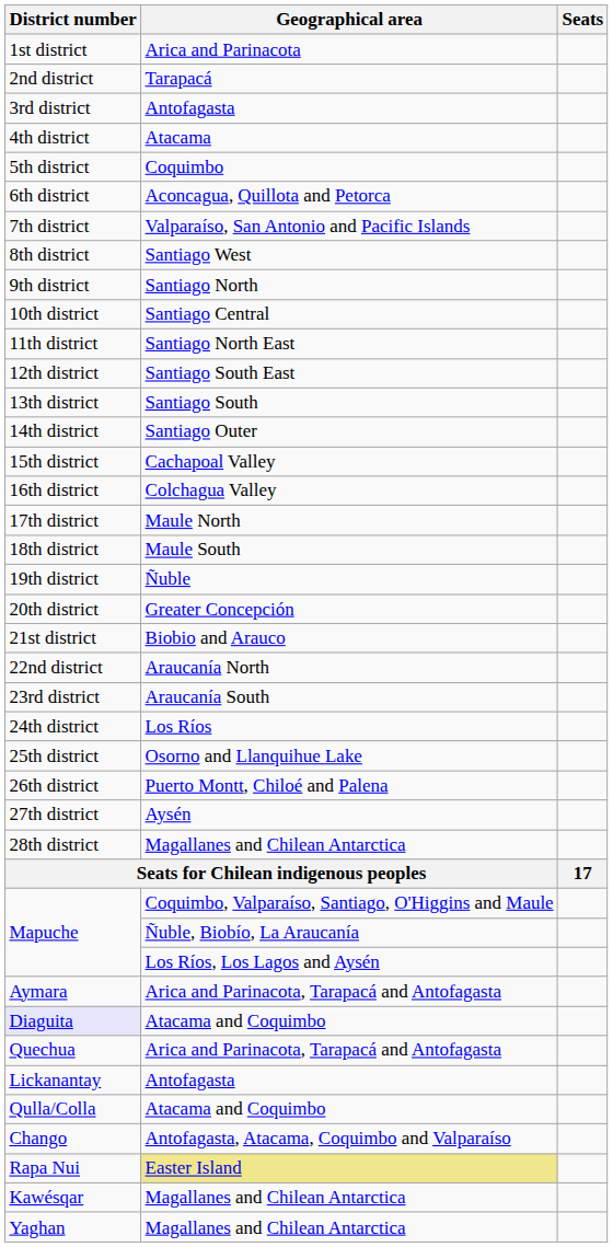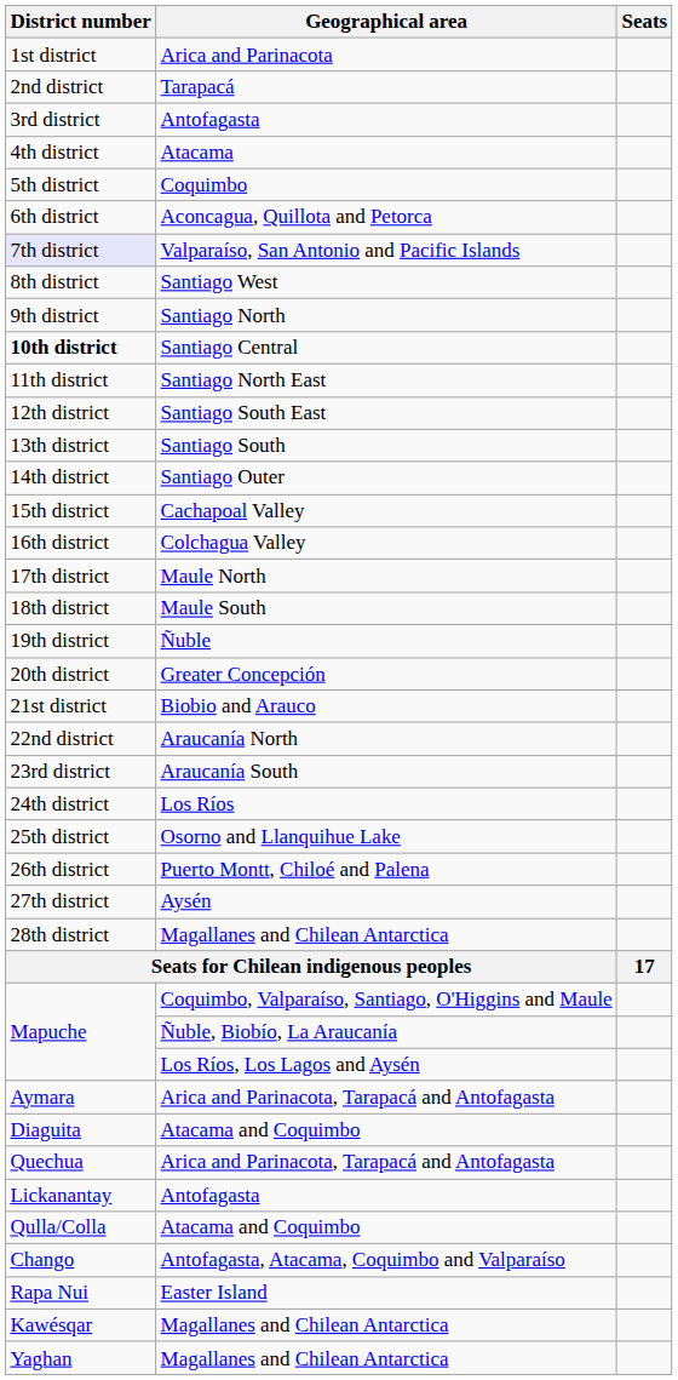7th district | District number: no background -> lavender background
10th district | District number: normal -> bold
Diaguita | District number: lavender background -> no background
Rapa Nui | Geographical area: khaki background -> no background
